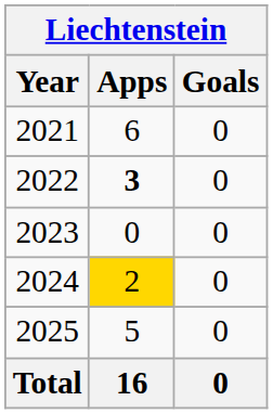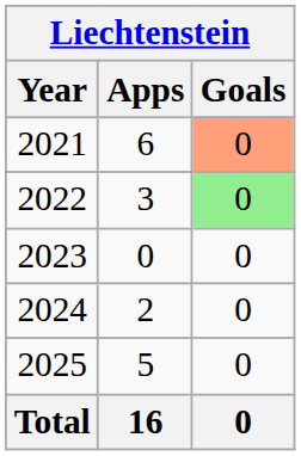2021 | Goals: no background -> lightsalmon background
2022 | Apps: bold -> normal
2022 | Goals: no background -> lightgreen background
2024 | Apps: gold background -> no background
